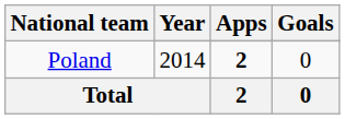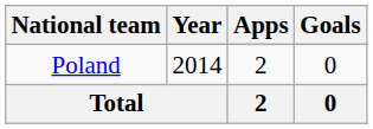2014 | Apps: bold -> normal
